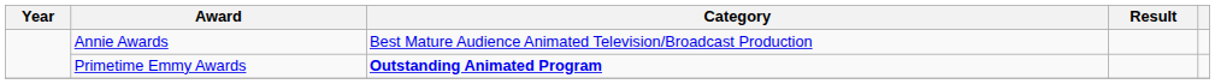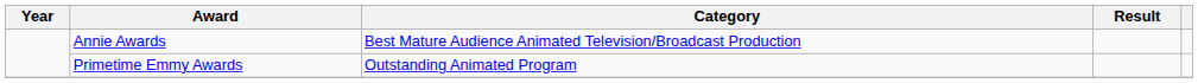Primetime Emmy Awards | Category: bold -> normal
